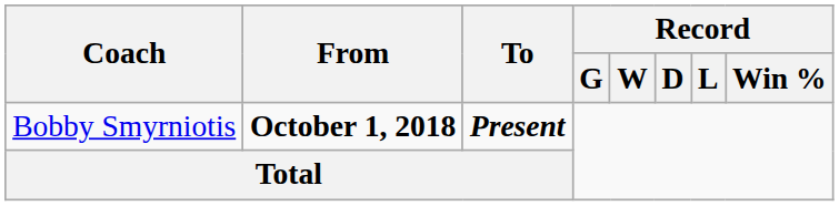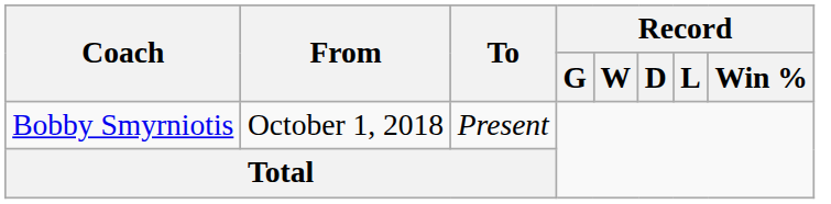Bobby Smyrniotis | From: bold -> normal
Bobby Smyrniotis | To: bold -> normal
